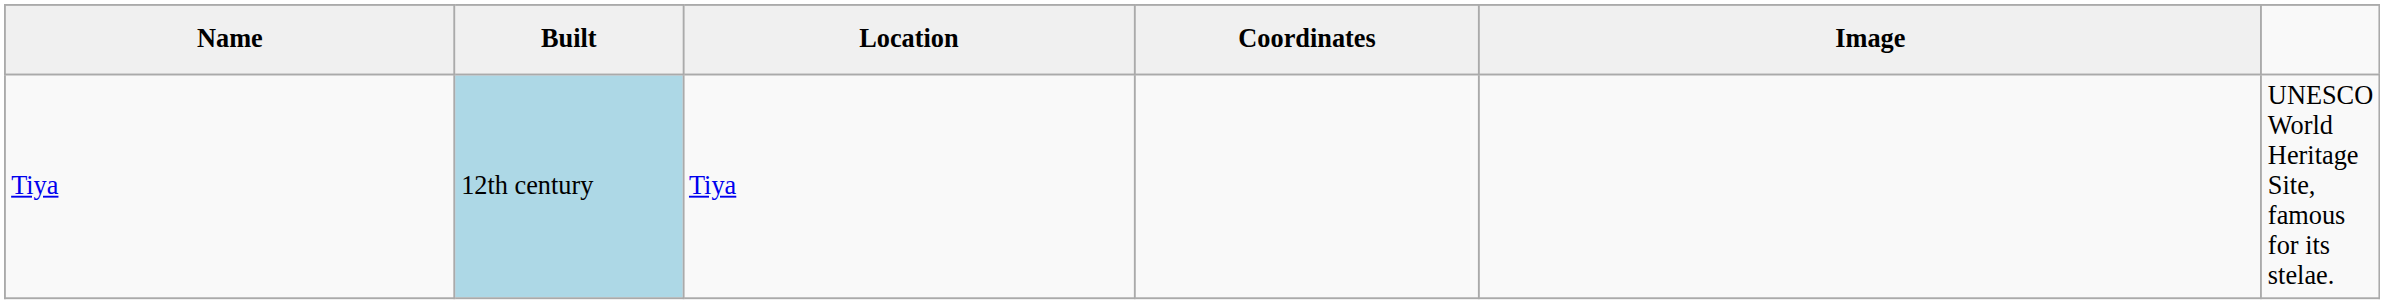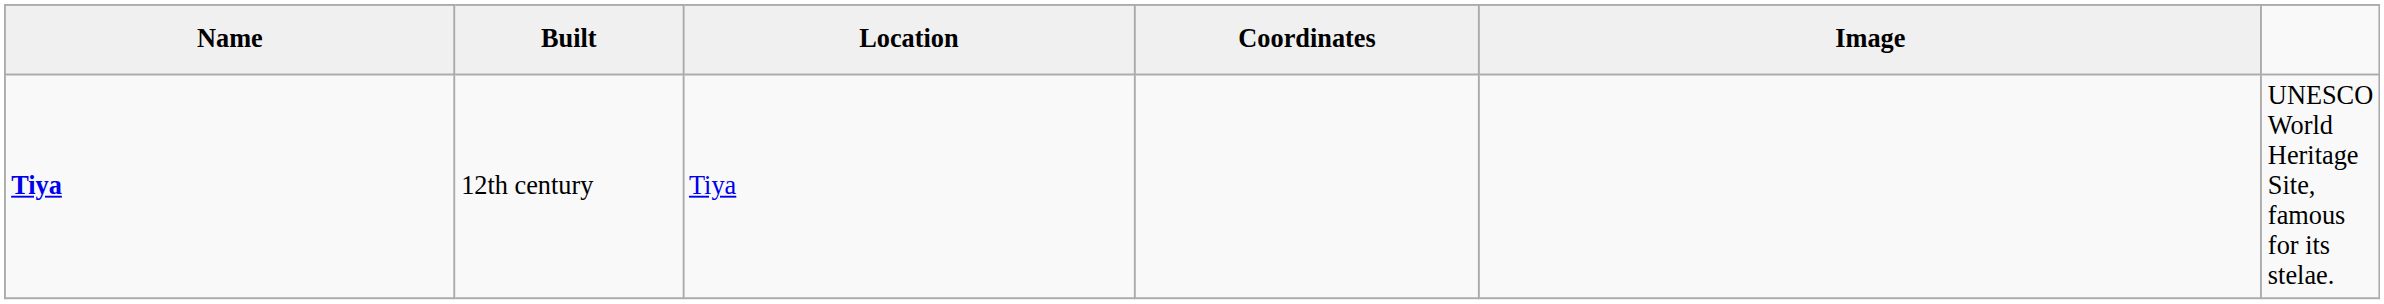row 2 | Name: normal -> bold
row 2 | Built: lightblue background -> no background
